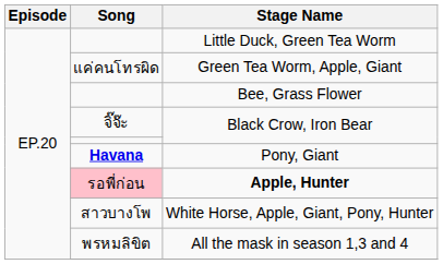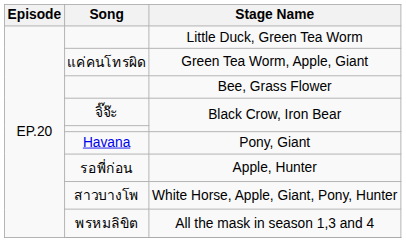Pony, Giant | Song: bold -> normal
Apple, Hunter | Song: pink background -> no background
Apple, Hunter | Stage Name: bold -> normal
